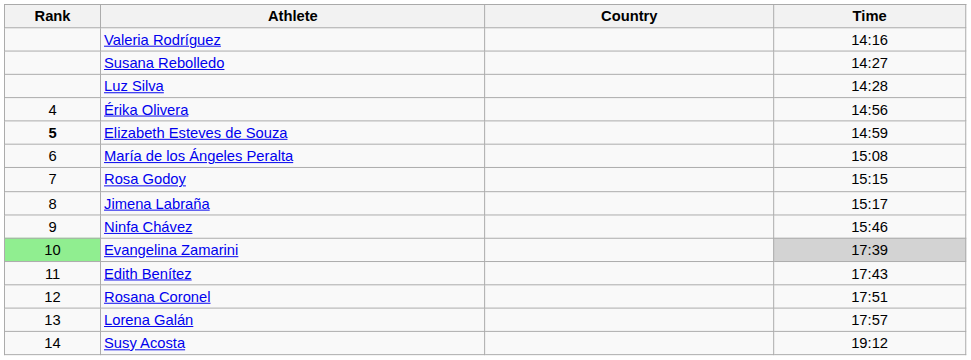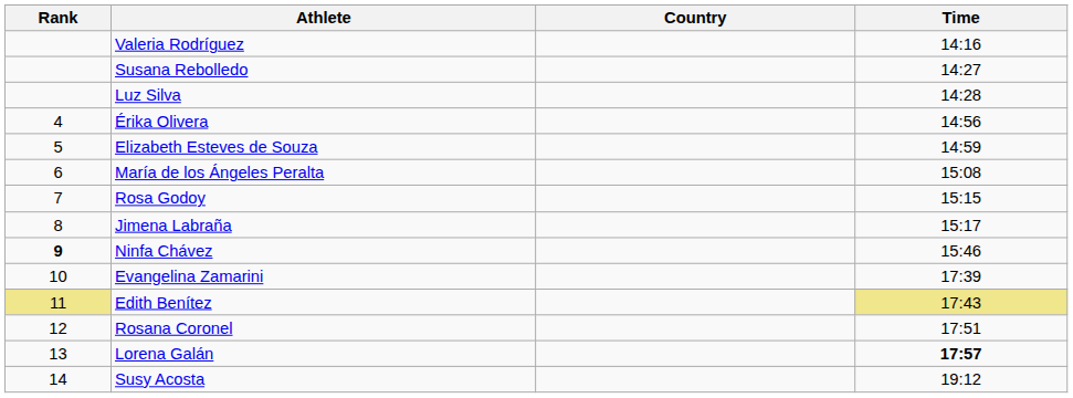Elizabeth Esteves de Souza | Rank: bold -> normal
Ninfa Chávez | Rank: normal -> bold
Evangelina Zamarini | Rank: lightgreen background -> no background
Evangelina Zamarini | Time: lightgrey background -> no background
Edith Benítez | Rank: no background -> khaki background
Edith Benítez | Time: no background -> khaki background
Lorena Galán | Time: normal -> bold
